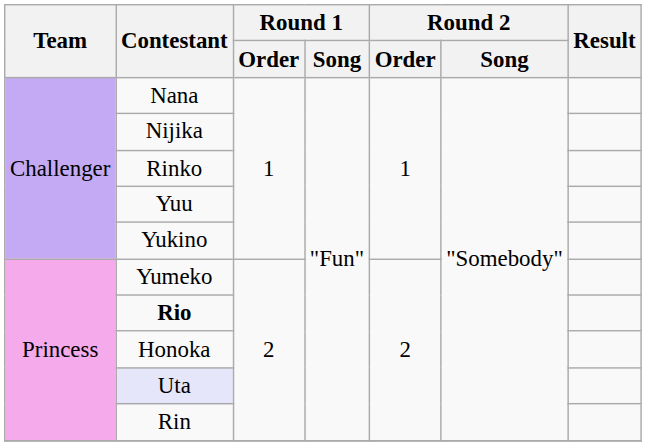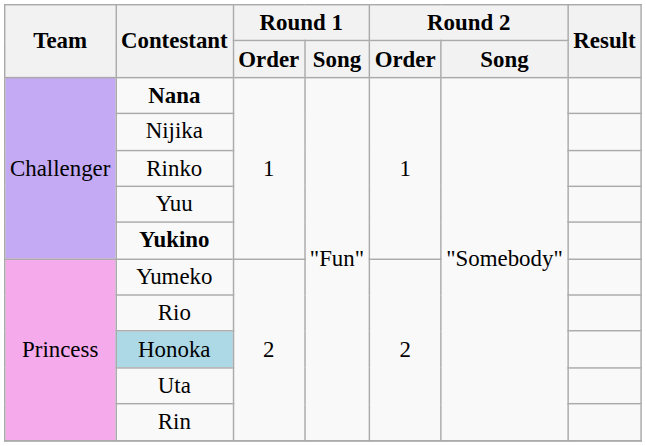Nana | Contestant: normal -> bold
Yukino | Contestant: normal -> bold
Rio | Contestant: bold -> normal
Honoka | Contestant: no background -> lightblue background
Uta | Contestant: lavender background -> no background
